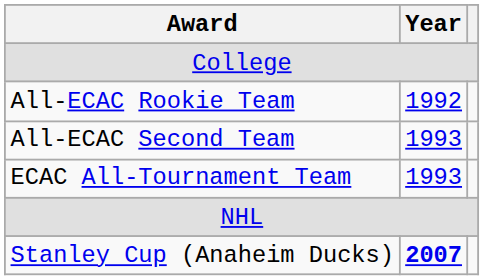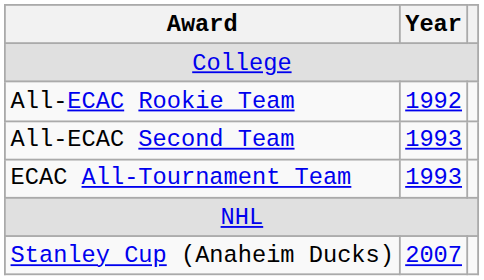Stanley Cup (Anaheim Ducks) | Year: bold -> normal
